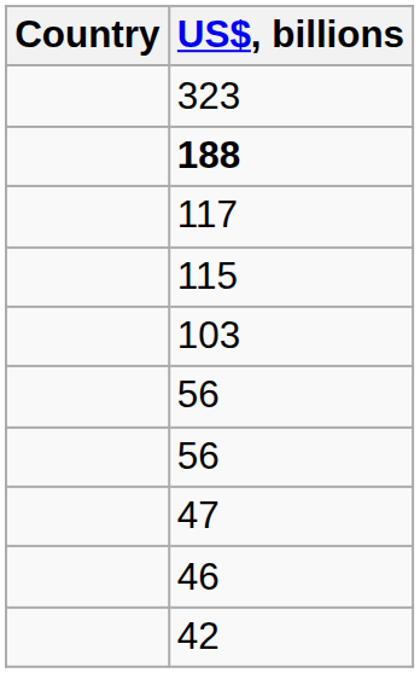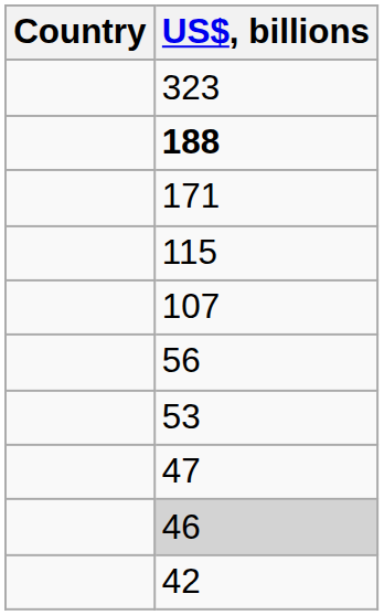row 4 | US$, billions: 117 -> 171
row 6 | US$, billions: 103 -> 107
row 8 | US$, billions: 56 -> 53
row 10 | US$, billions: no background -> lightgrey background
